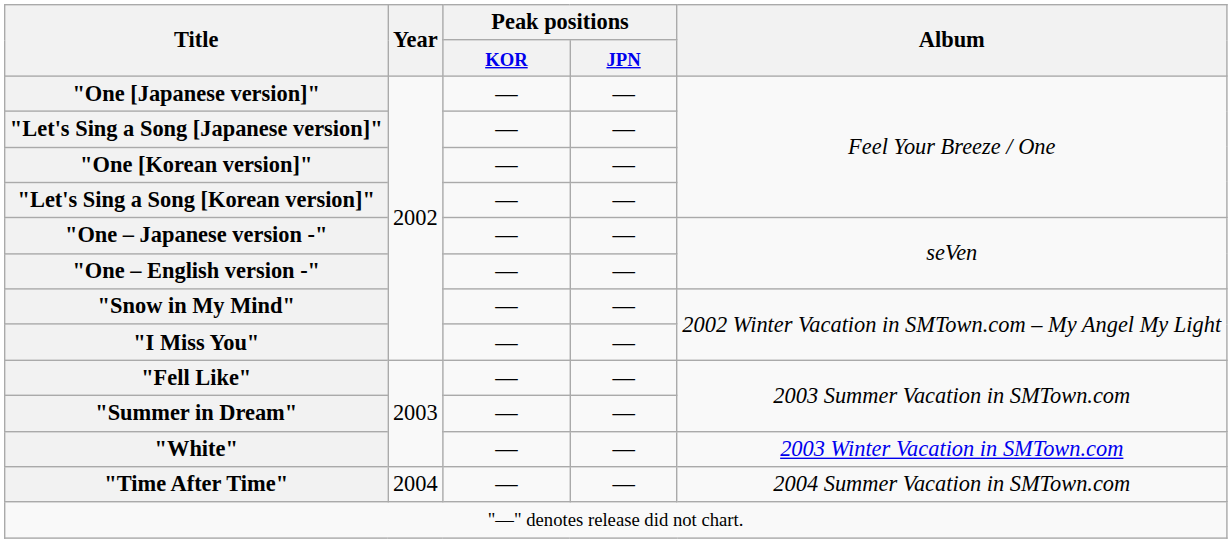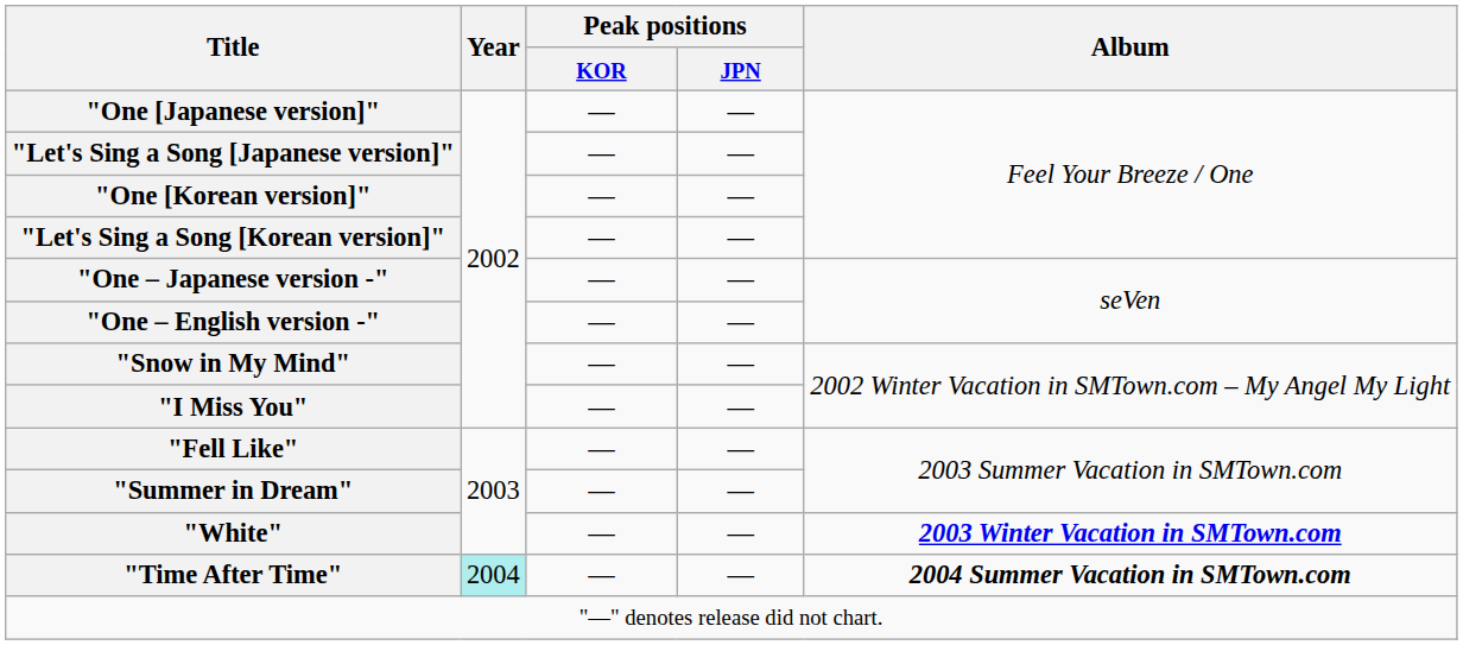"White" | Album: normal -> bold
"Time After Time" | Year: no background -> paleturquoise background
"Time After Time" | Album: normal -> bold
